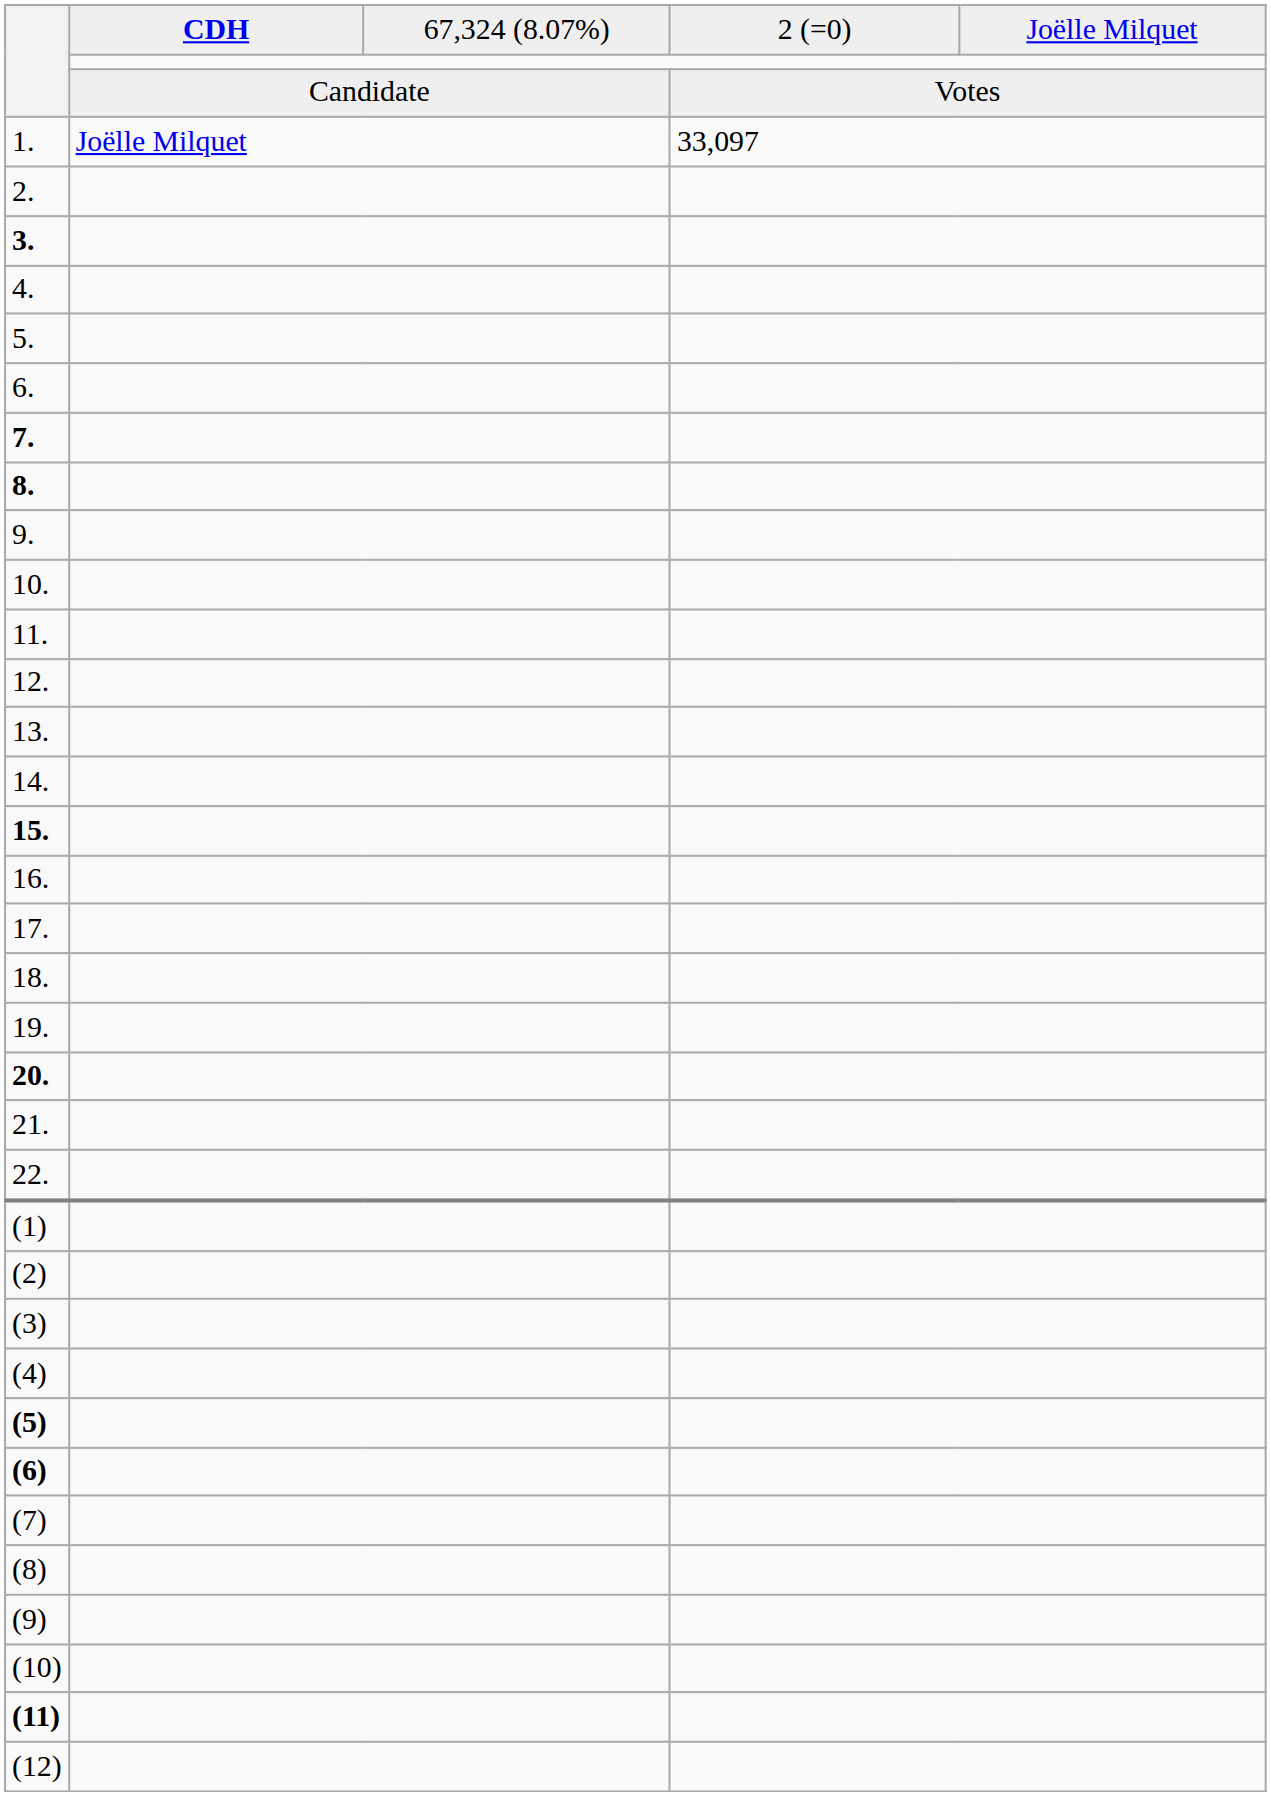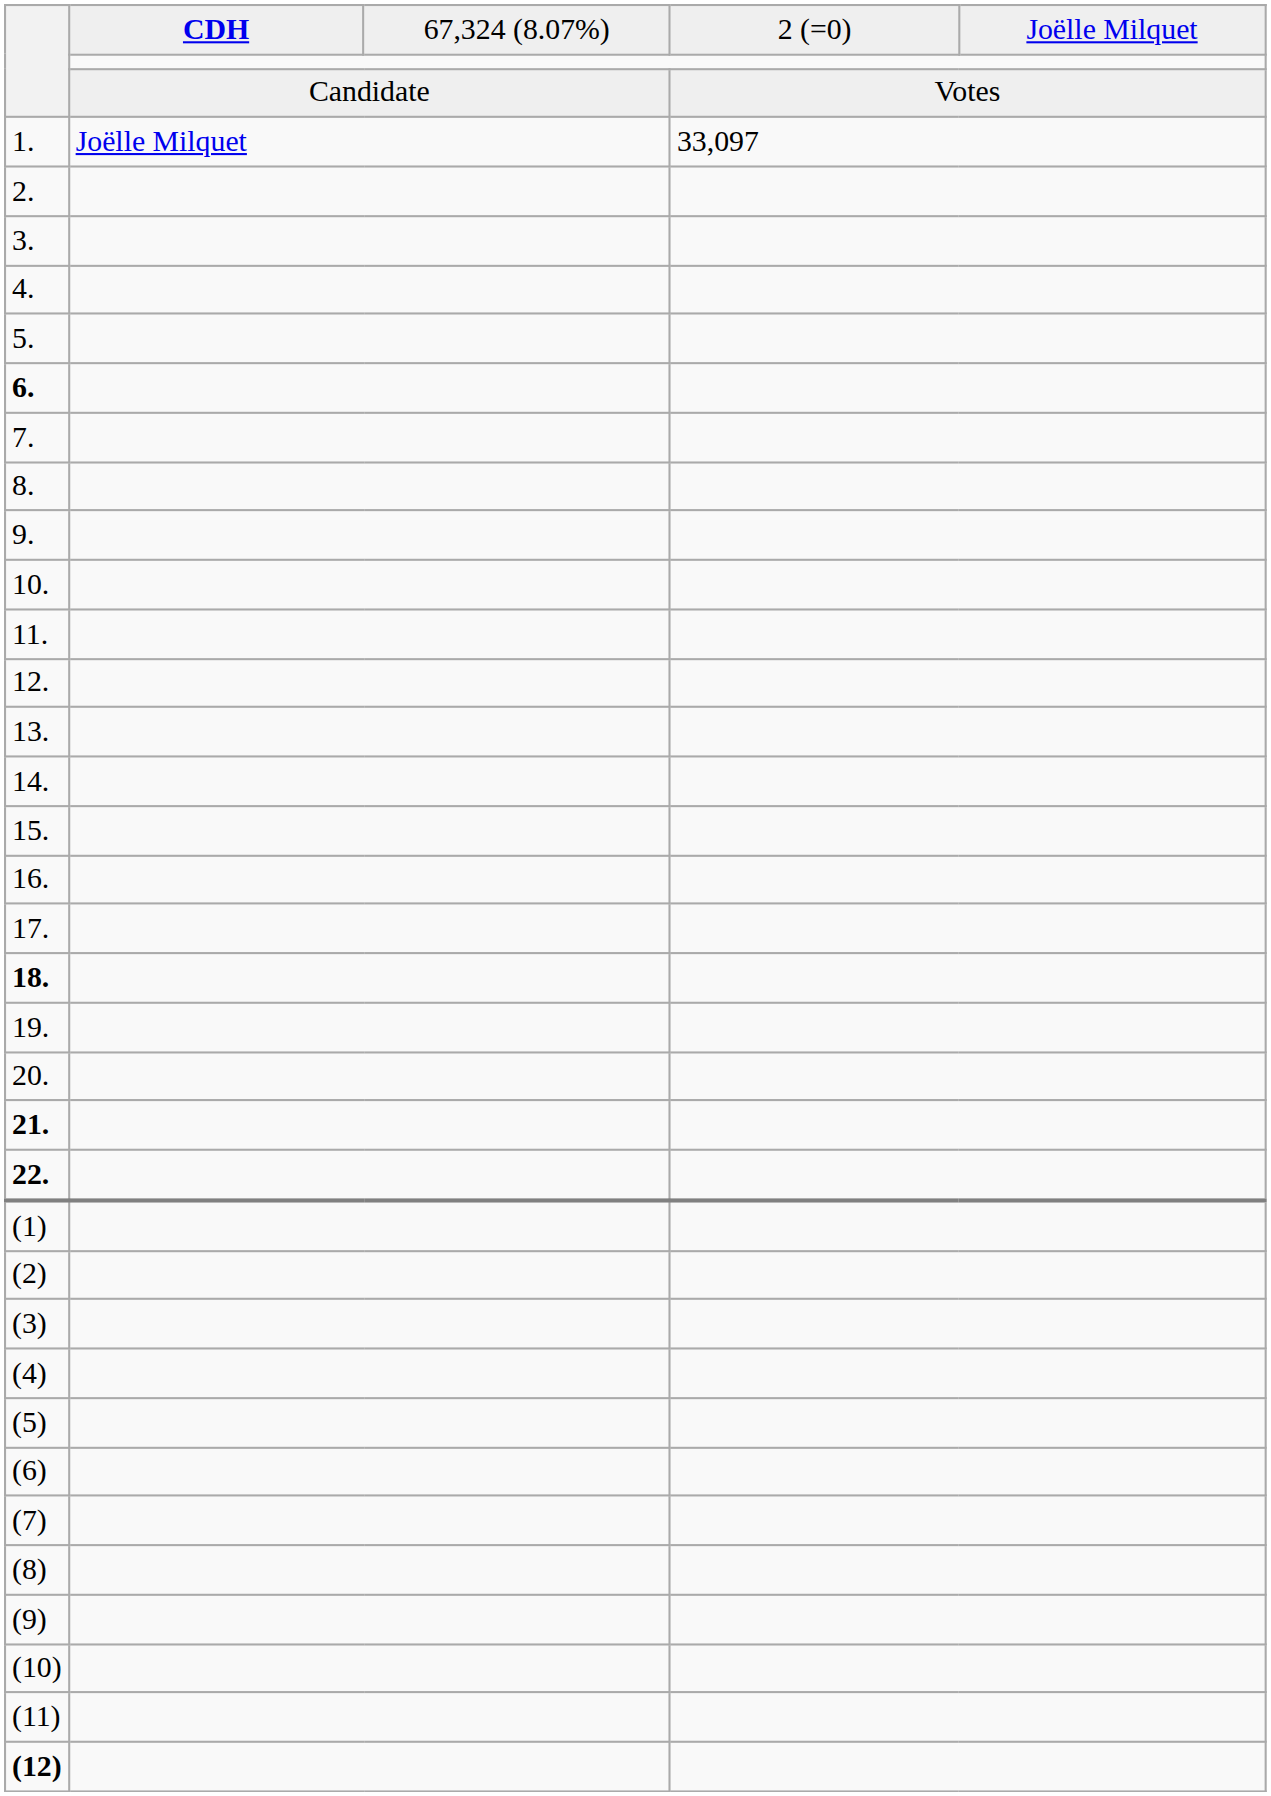3. | column 1: bold -> normal
6. | column 1: normal -> bold
7. | column 1: bold -> normal
8. | column 1: bold -> normal
15. | column 1: bold -> normal
18. | column 1: normal -> bold
20. | column 1: bold -> normal
21. | column 1: normal -> bold
22. | column 1: normal -> bold
(5) | column 1: bold -> normal
(6) | column 1: bold -> normal
(11) | column 1: bold -> normal
(12) | column 1: normal -> bold
